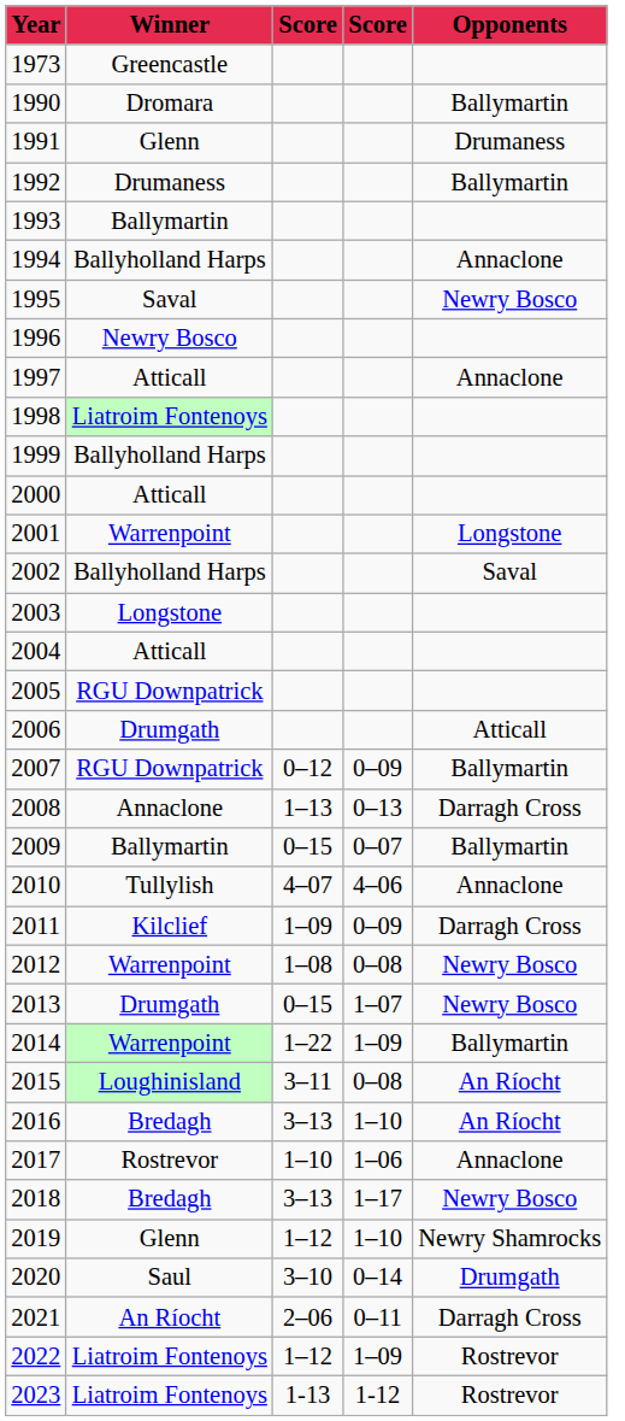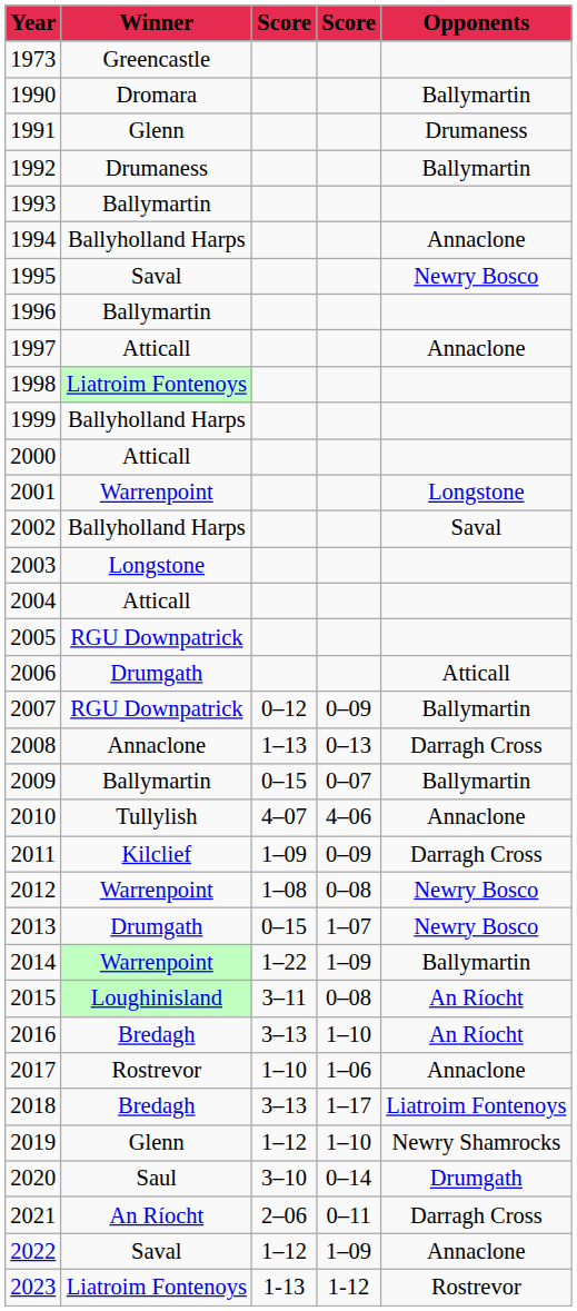1996 | Winner: Newry Bosco -> Ballymartin
2018 | Opponents: Newry Bosco -> Liatroim Fontenoys
2022 | Winner: Liatroim Fontenoys -> Saval
2022 | Opponents: Rostrevor -> Annaclone
